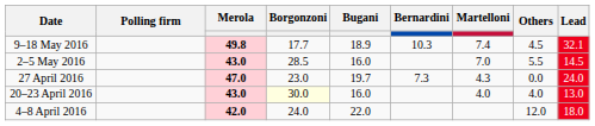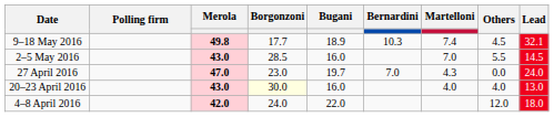27 April 2016 | Bernardini: 7.3 -> 7.0
